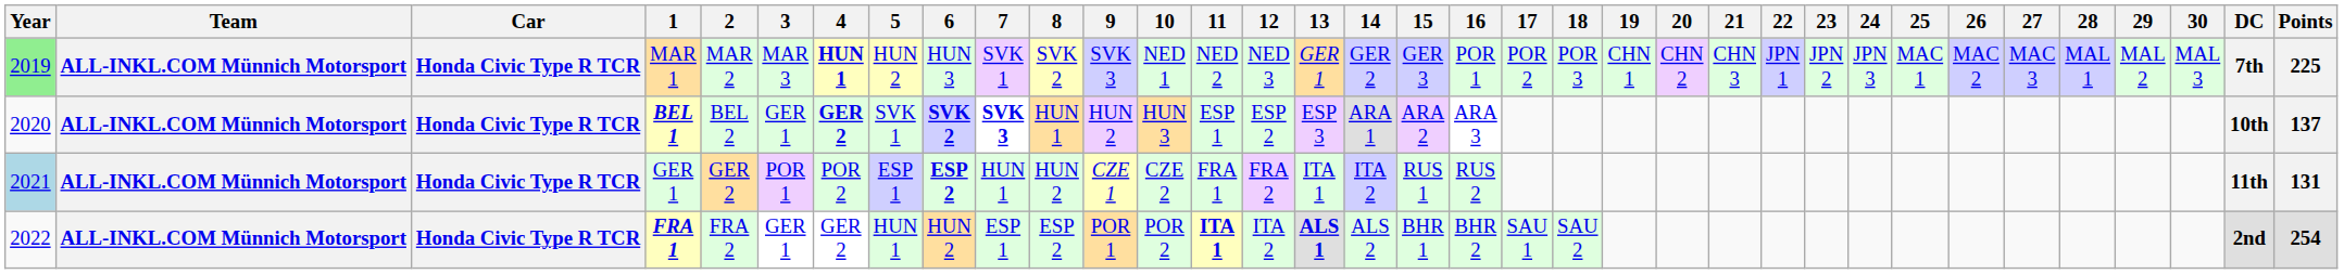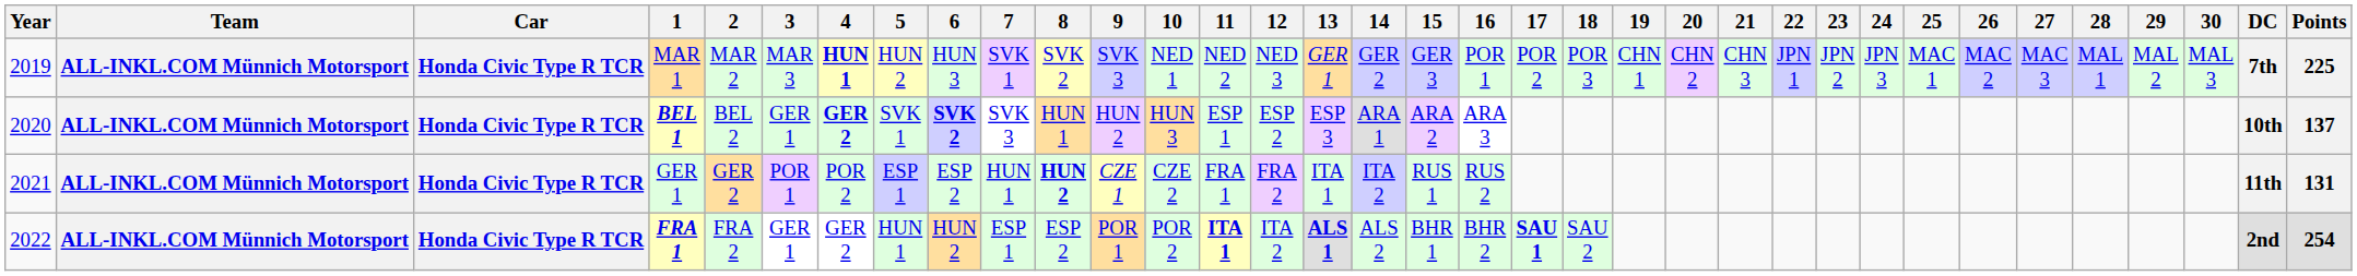row 2 | Year: lightgreen background -> no background
row 3 | 7: bold -> normal
row 4 | Year: lightblue background -> no background
row 4 | 6: bold -> normal
row 4 | 8: normal -> bold
row 5 | 17: normal -> bold
